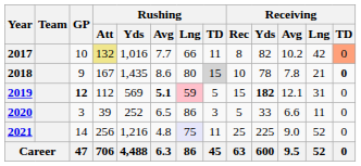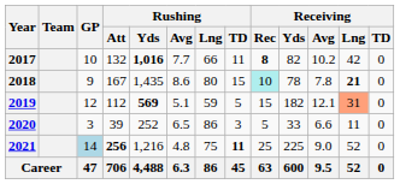2017 | Rushing / Att: khaki background -> no background
2017 | Rushing / Yds: normal -> bold
2017 | Receiving / Rec: normal -> bold
2017 | Receiving / TD: lightsalmon background -> no background
2018 | Rushing / TD: lightgrey background -> no background
2018 | Receiving / Rec: no background -> paleturquoise background
2018 | Receiving / Lng: normal -> bold
2018 | Receiving / TD: bold -> normal
2019 | GP: bold -> normal
2019 | Rushing / Yds: normal -> bold
2019 | Rushing / Avg: bold -> normal
2019 | Rushing / Lng: pink background -> no background
2019 | Receiving / Yds: bold -> normal
2019 | Receiving / Lng: no background -> lightsalmon background
2021 | GP: no background -> lightblue background
2021 | Rushing / Att: normal -> bold
2021 | Rushing / Lng: lavender background -> no background
2021 | Rushing / TD: normal -> bold
